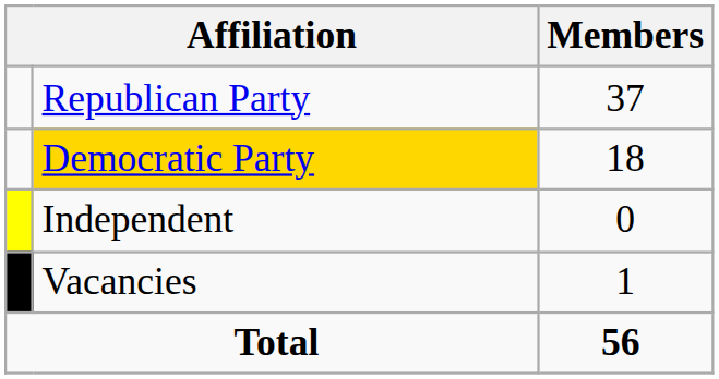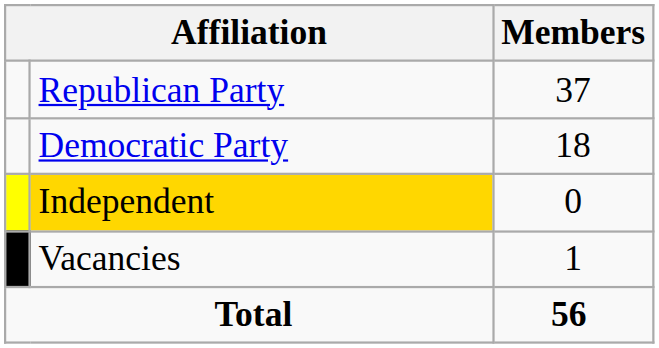Democratic Party | column 2: gold background -> no background
Independent | column 2: no background -> gold background
